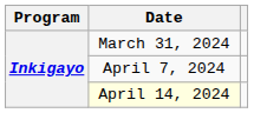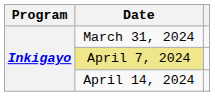April 7, 2024 | Date: no background -> khaki background
April 14, 2024 | Date: lightyellow background -> no background
